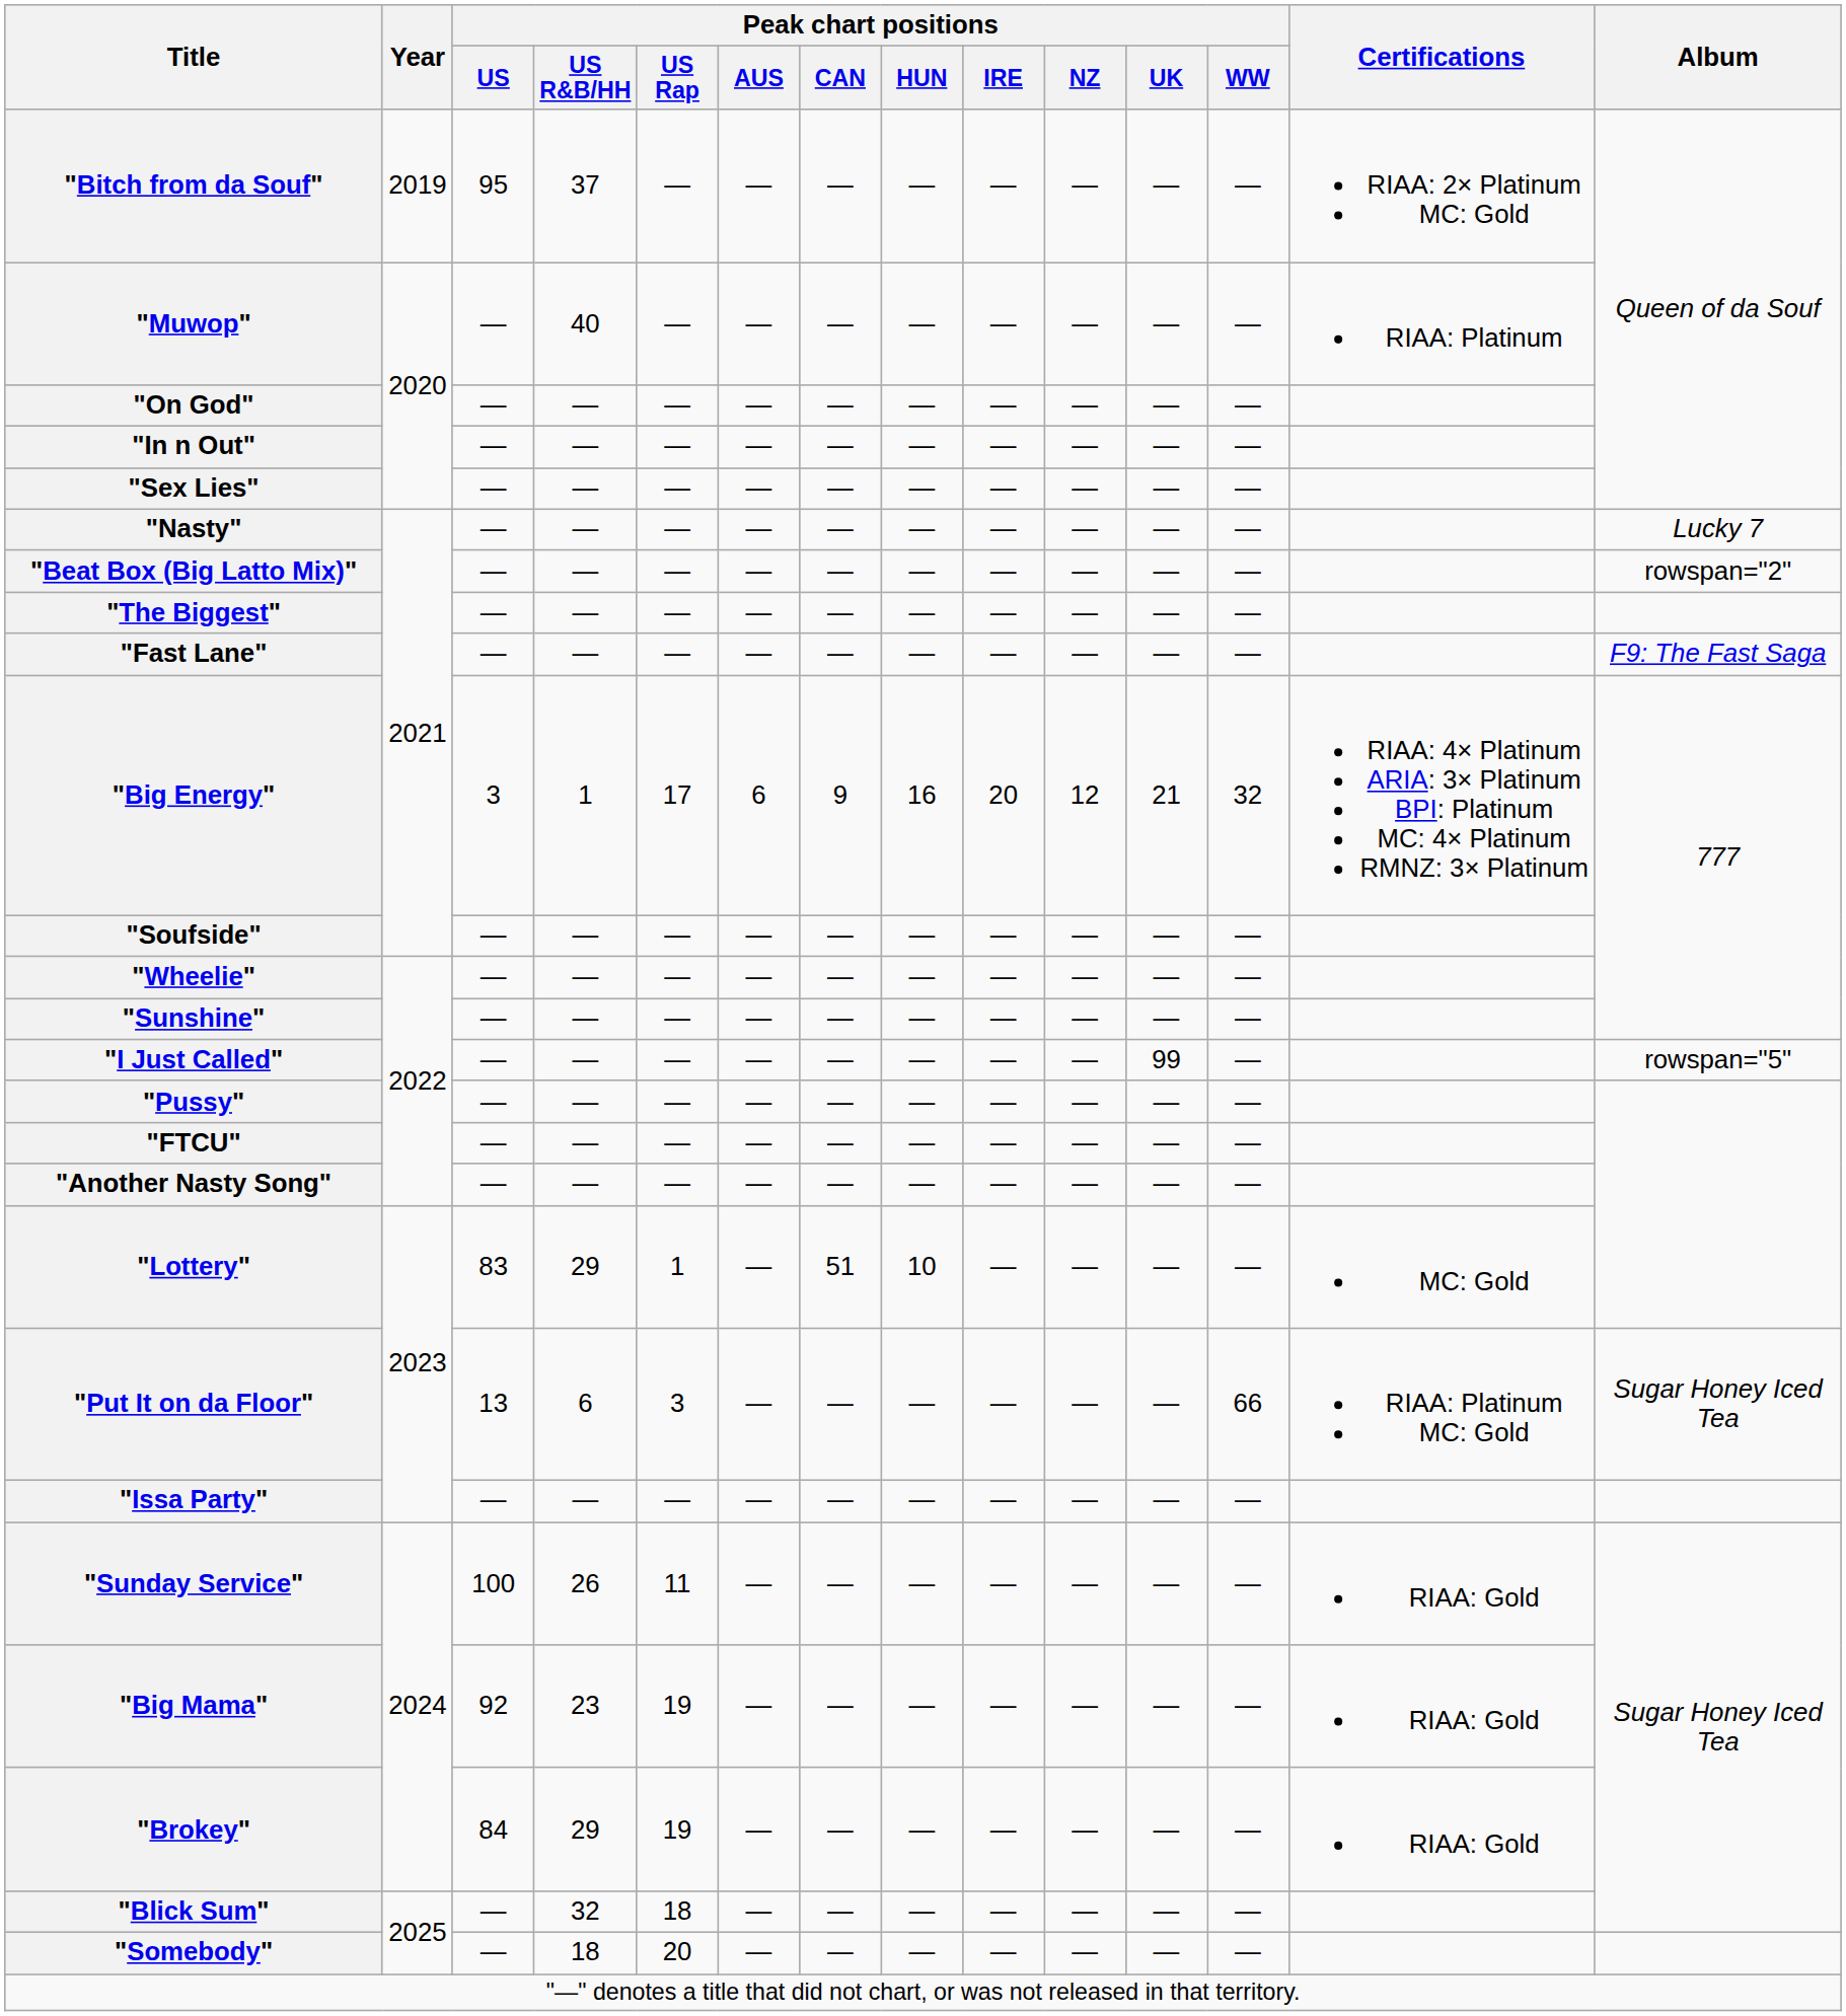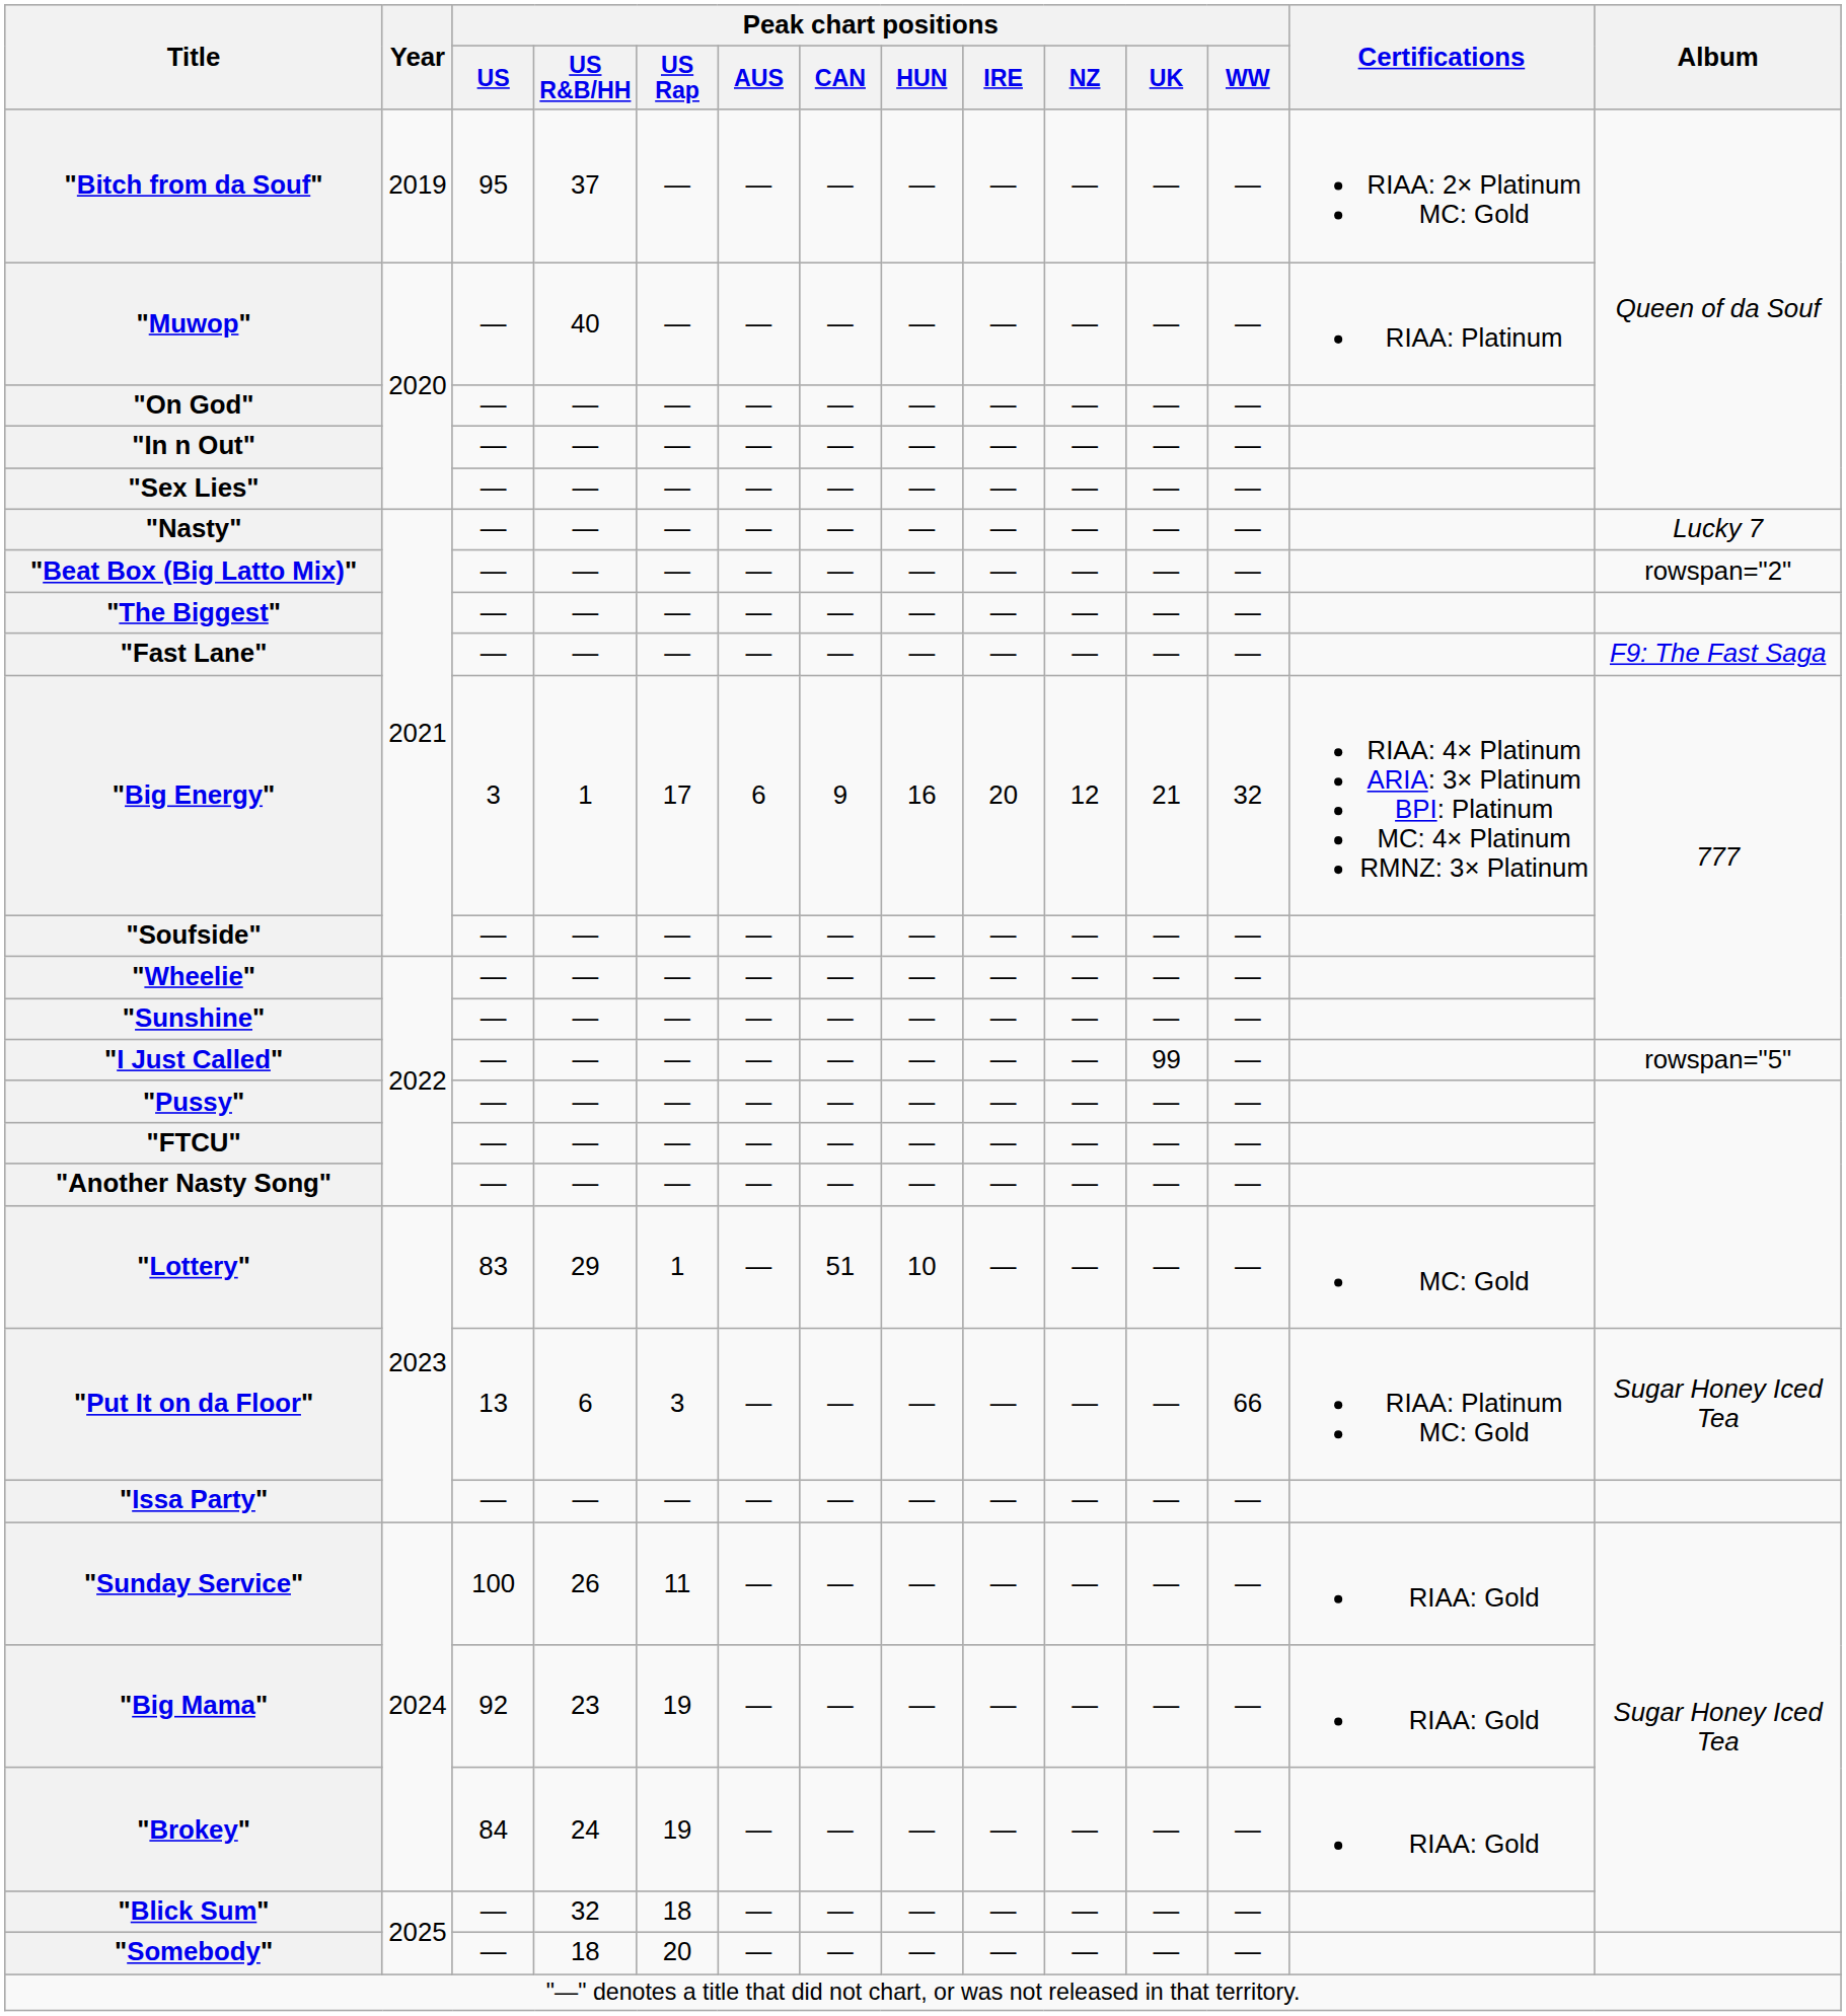"Brokey" | Peak chart positions / US R&B/HH: 29 -> 24
